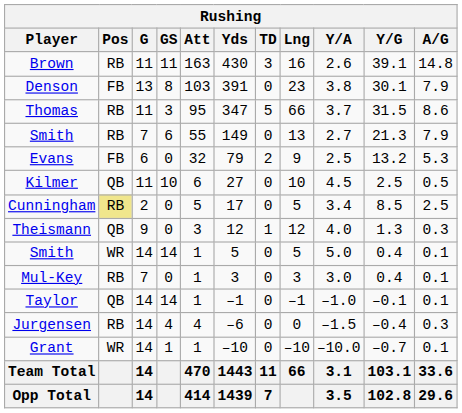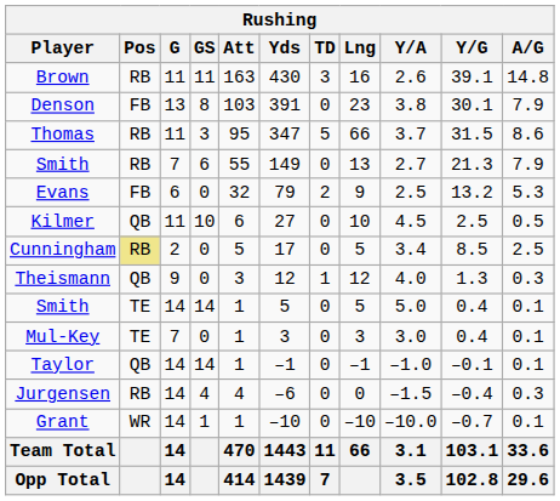Smith / 14 | Pos: WR -> TE
Mul-Key | Pos: RB -> TE
